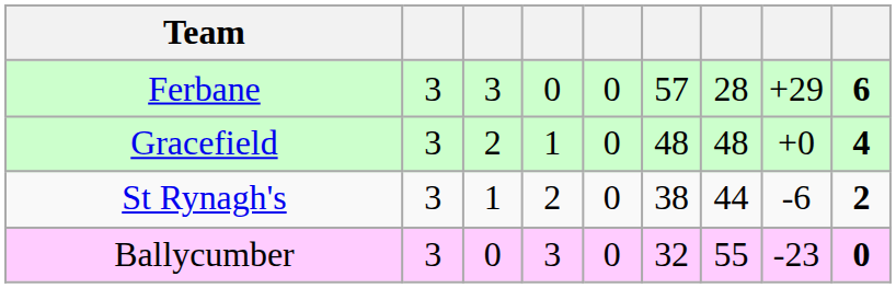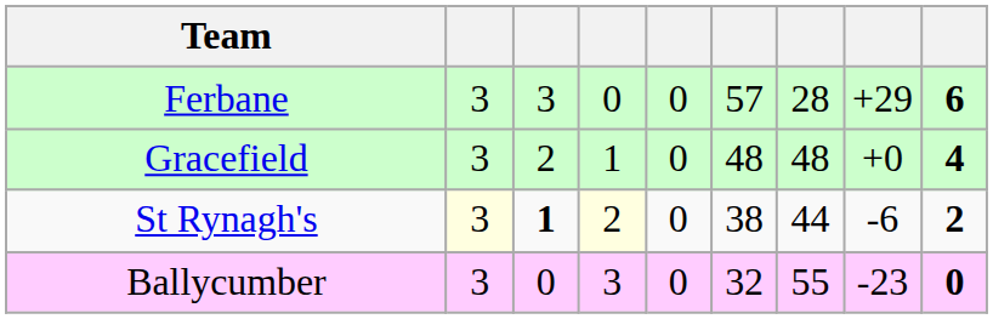St Rynagh's | column 2: no background -> lightyellow background
St Rynagh's | column 3: normal -> bold
St Rynagh's | column 4: no background -> lightyellow background
